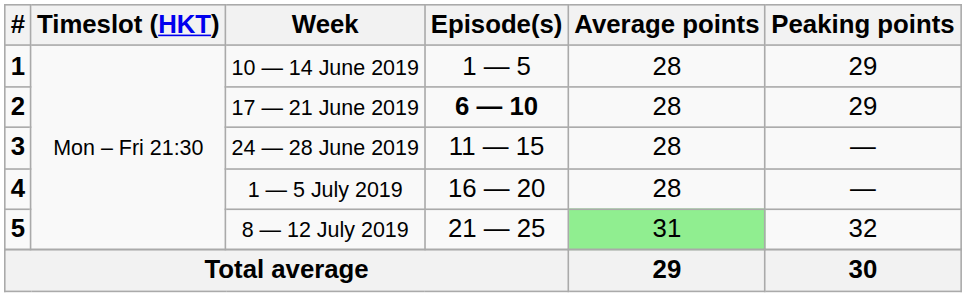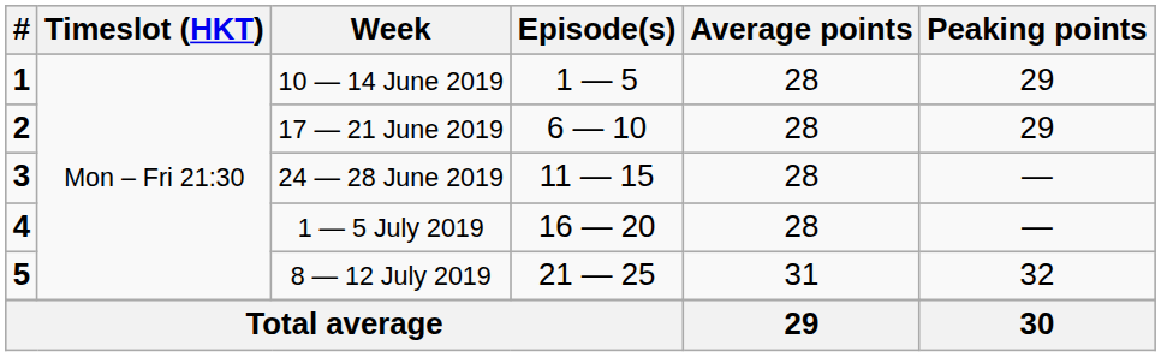17 — 21 June 2019 | Episode(s): bold -> normal
8 — 12 July 2019 | Average points: lightgreen background -> no background
